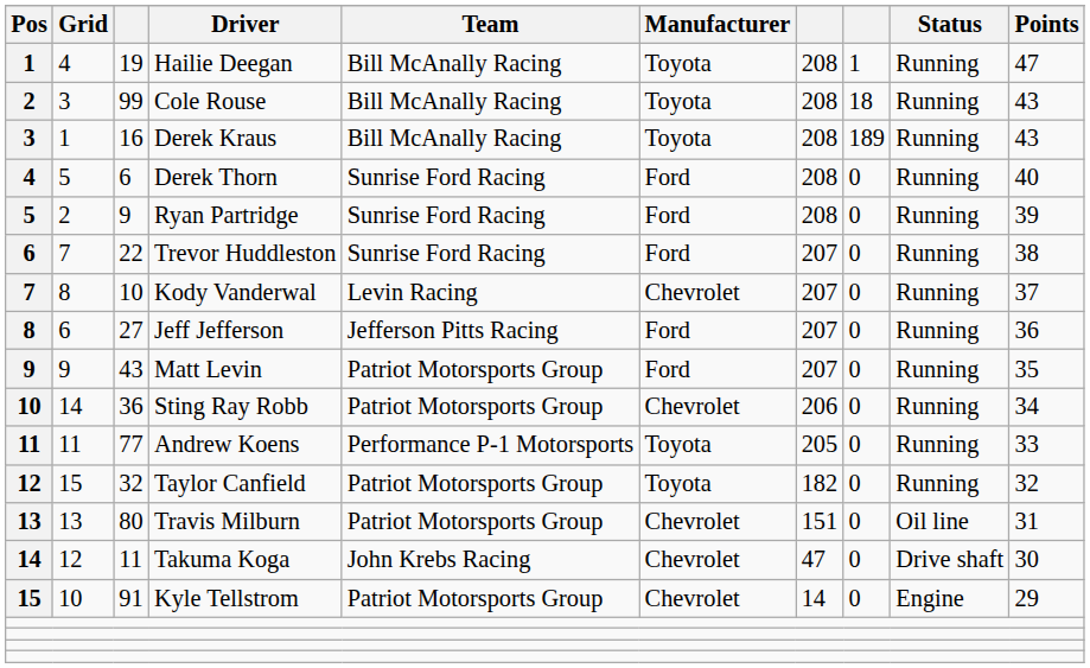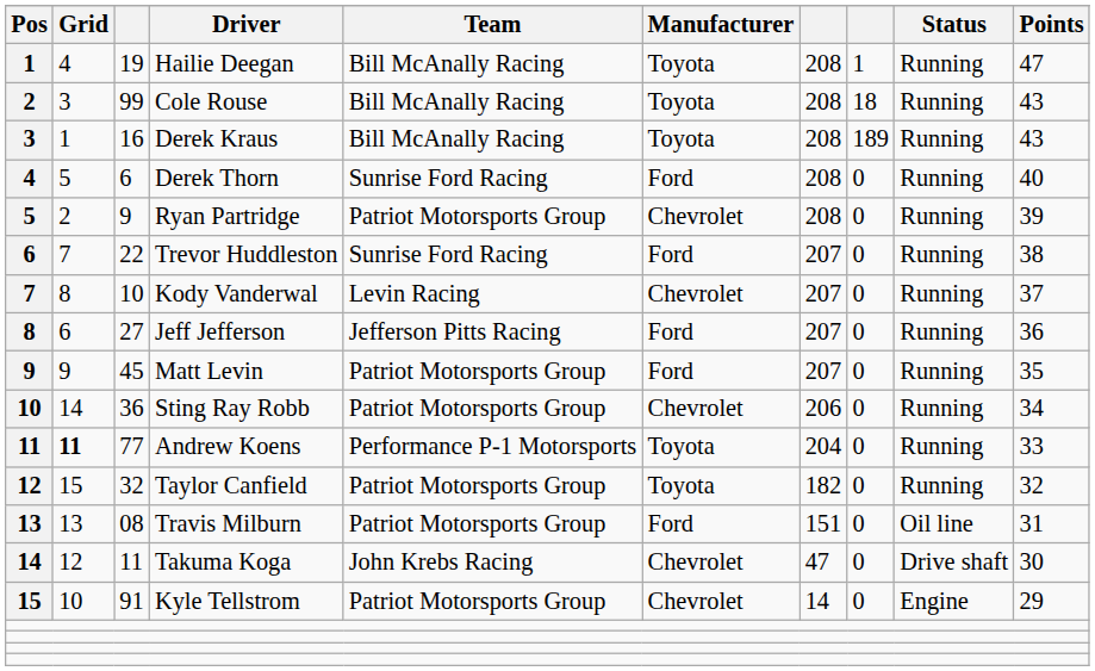row 6 | Team: Sunrise Ford Racing -> Patriot Motorsports Group
row 6 | Manufacturer: Ford -> Chevrolet
row 10 | column 3: 43 -> 45
row 12 | Grid: normal -> bold
row 12 | column 7: 205 -> 204
row 14 | column 3: 80 -> 08
row 14 | Manufacturer: Chevrolet -> Ford
